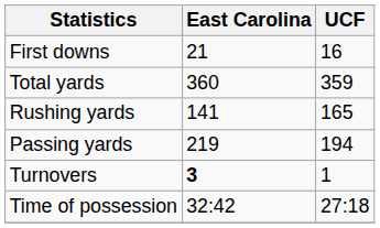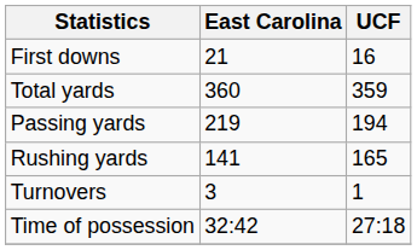rows swapped: Rushing yards <-> Passing yards
Turnovers | East Carolina: bold -> normal
